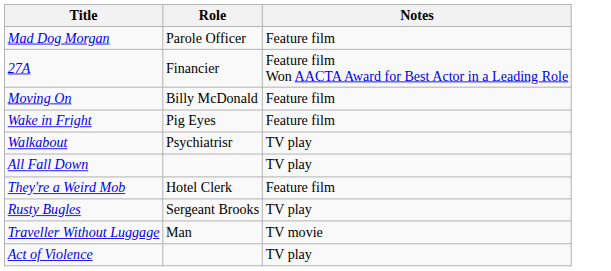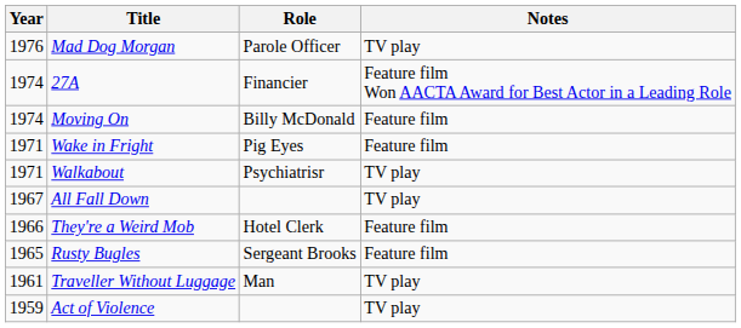+ column: Year | 1976 | 1974 | 1974 | 1971 | 1971 | 1967 | 1966 | 1965 | 1961 | 1959
Mad Dog Morgan | Notes: Feature film -> TV play
Rusty Bugles | Notes: TV play -> Feature film
Traveller Without Luggage | Notes: TV movie -> TV play
